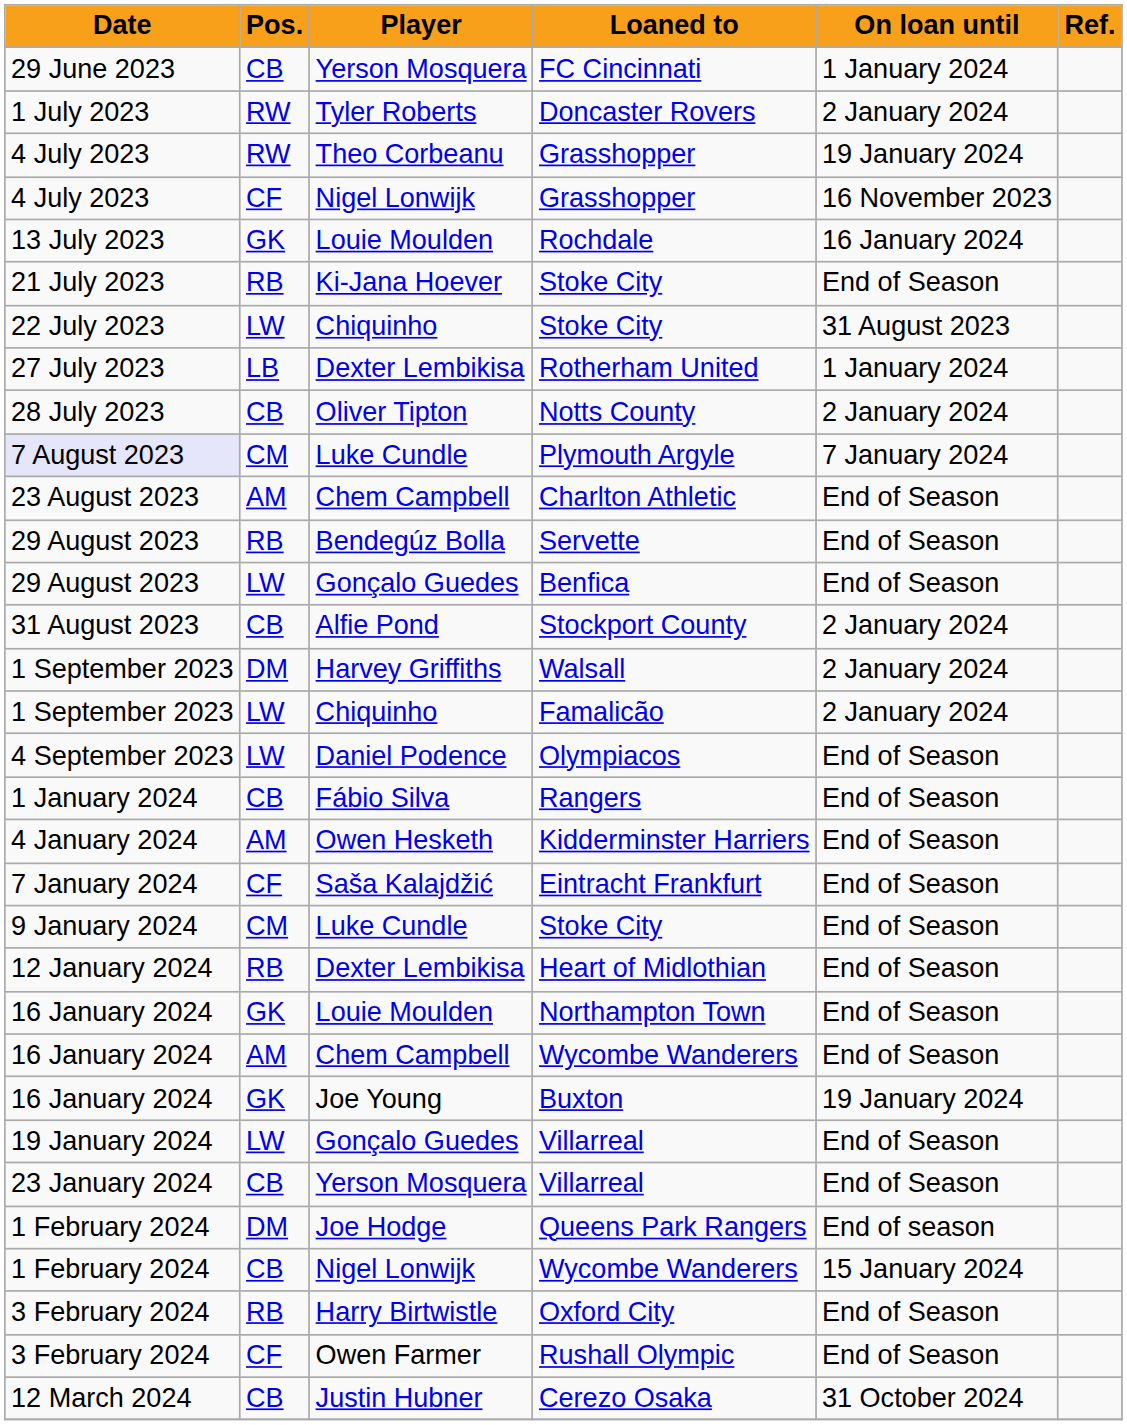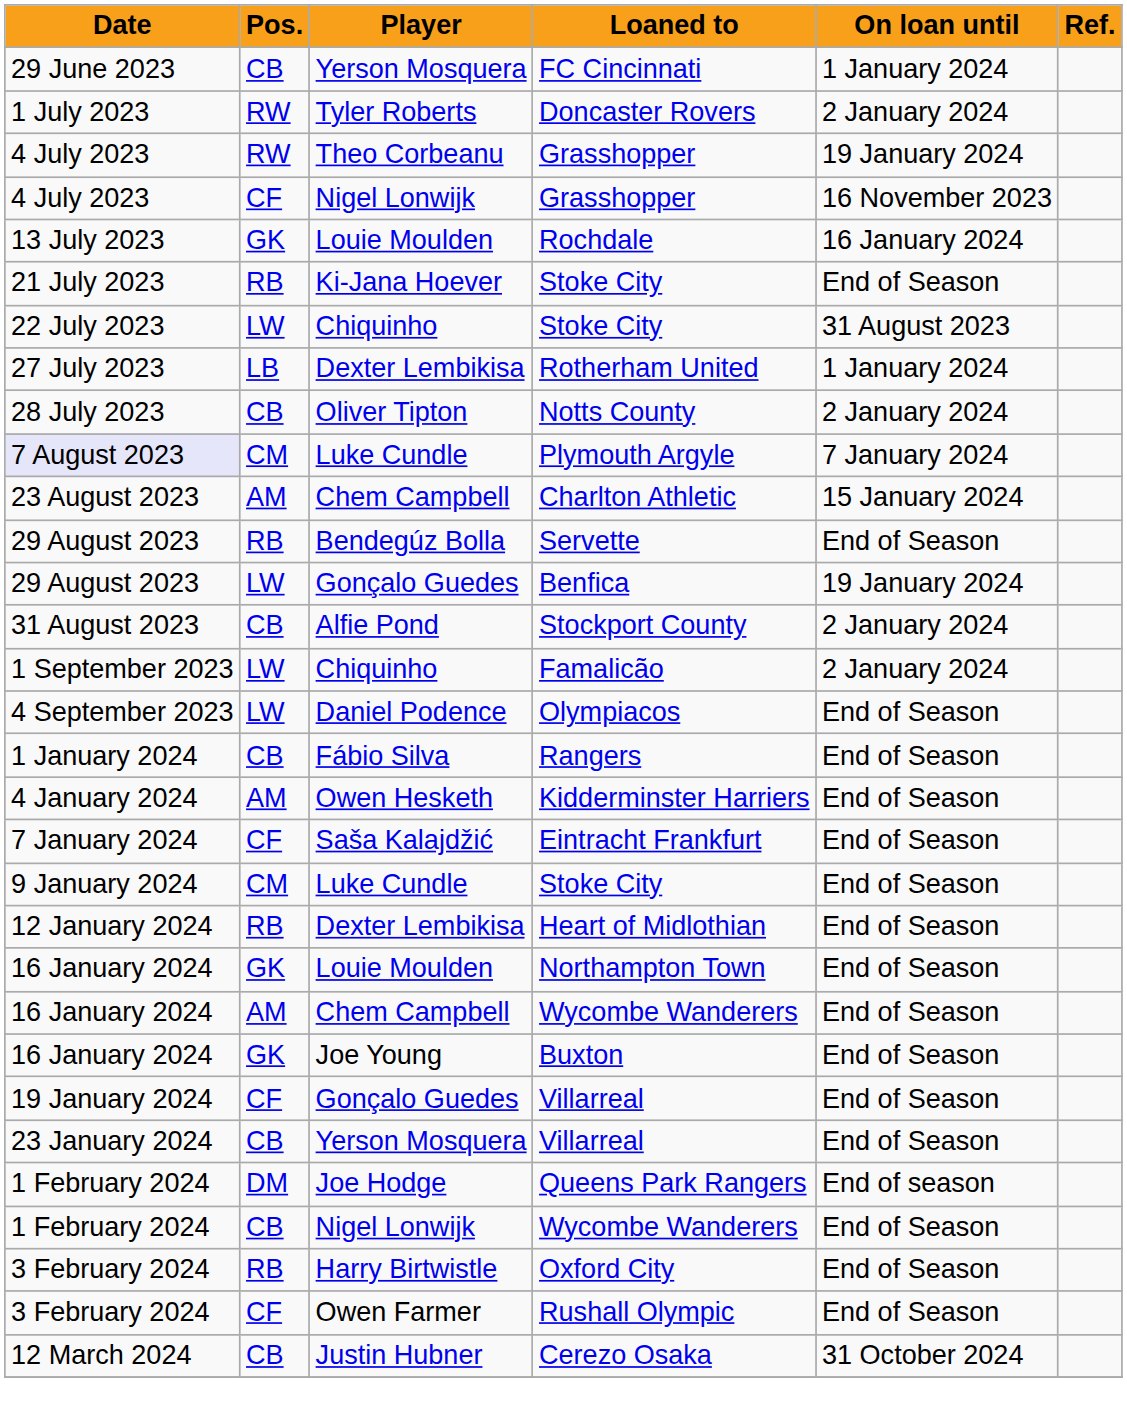Charlton Athletic | On loan until: End of Season -> 15 January 2024
Benfica | On loan until: End of Season -> 19 January 2024
- row: 1 September 2023 | DM | Harvey Griffiths | Walsall | 2 January 2024
Buxton | On loan until: 19 January 2024 -> End of Season
Gonçalo Guedes / Villarreal | Pos.: LW -> CF
Nigel Lonwijk / Wycombe Wanderers | On loan until: 15 January 2024 -> End of Season
